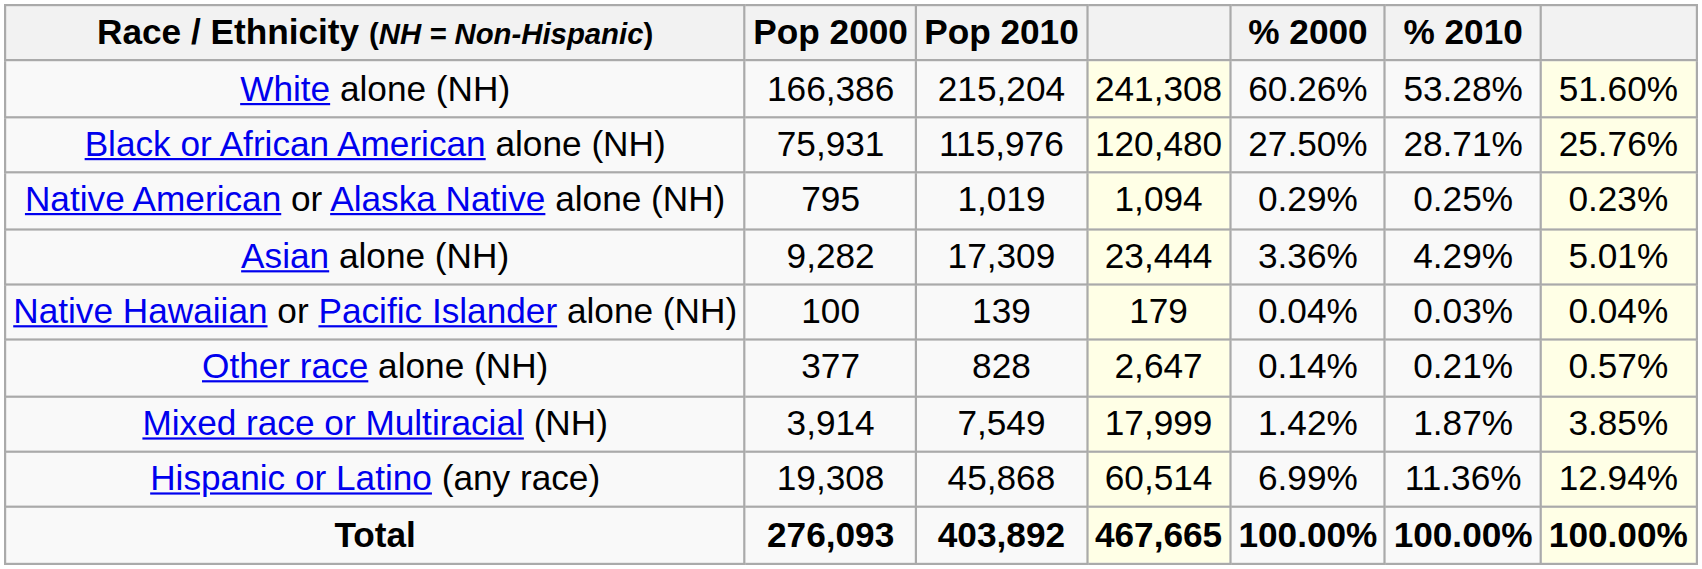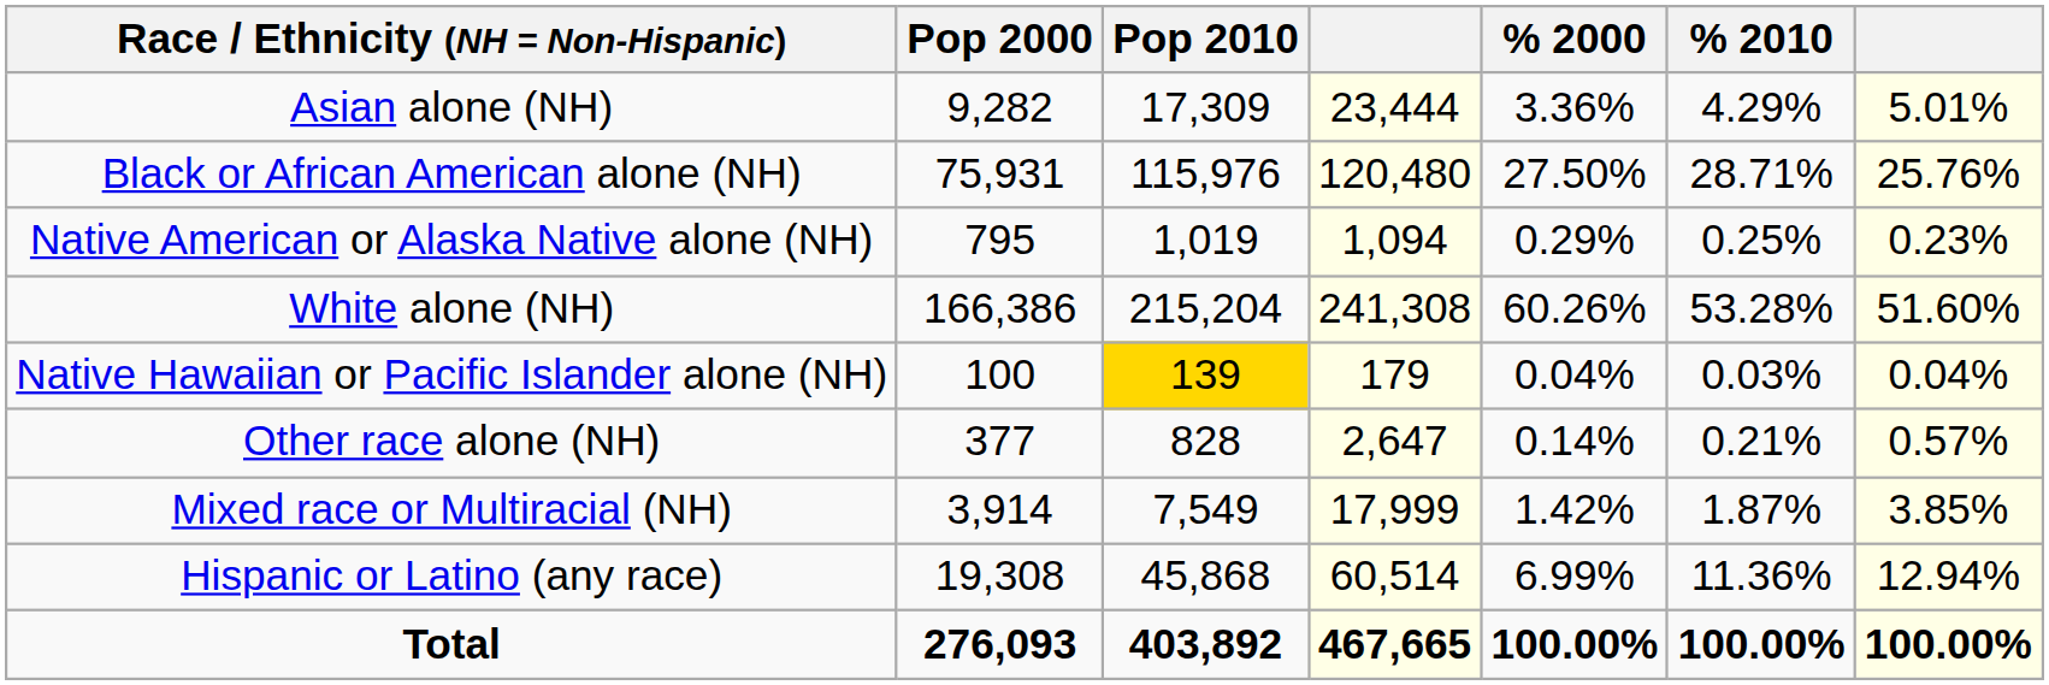rows swapped: White alone (NH) <-> Asian alone (NH)
Native Hawaiian or Pacific Islander alone (NH) | Pop 2010: no background -> gold background
